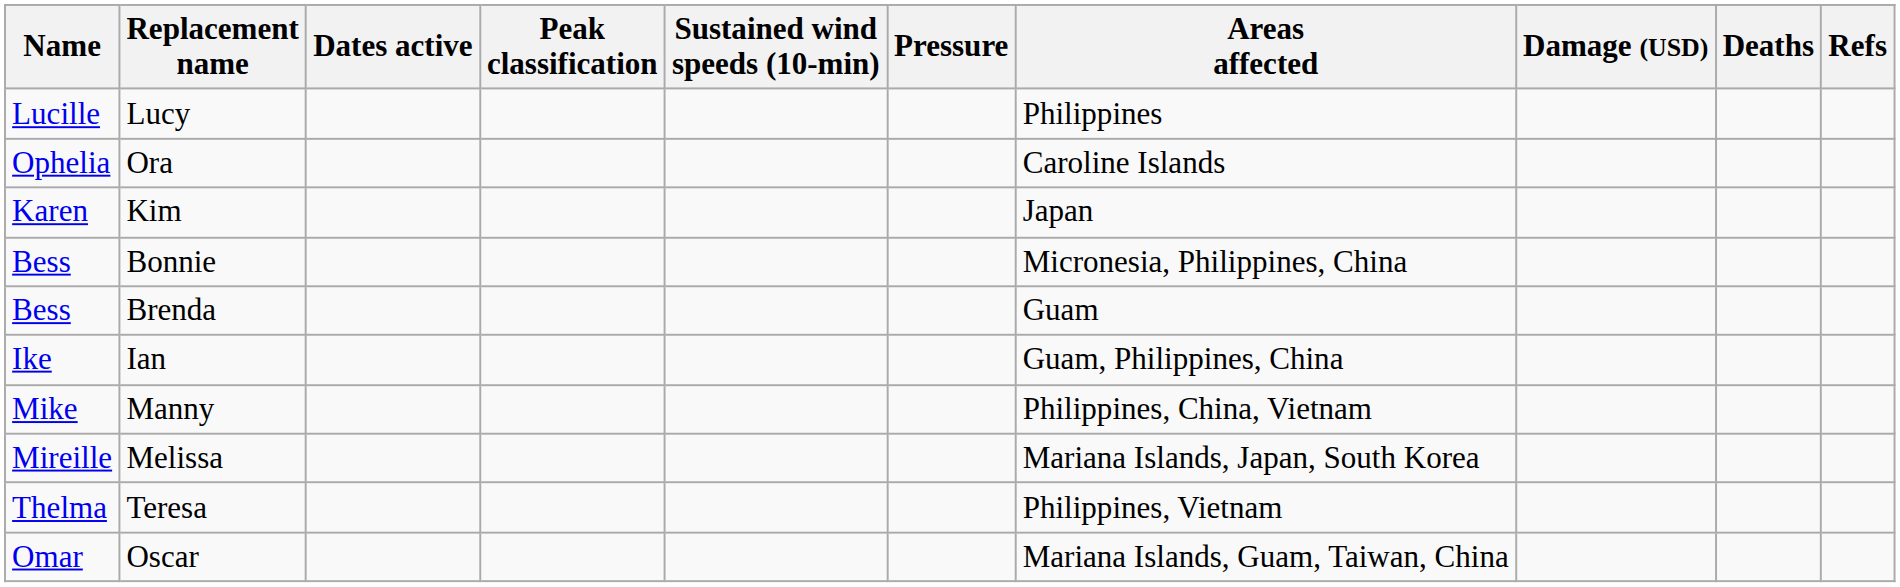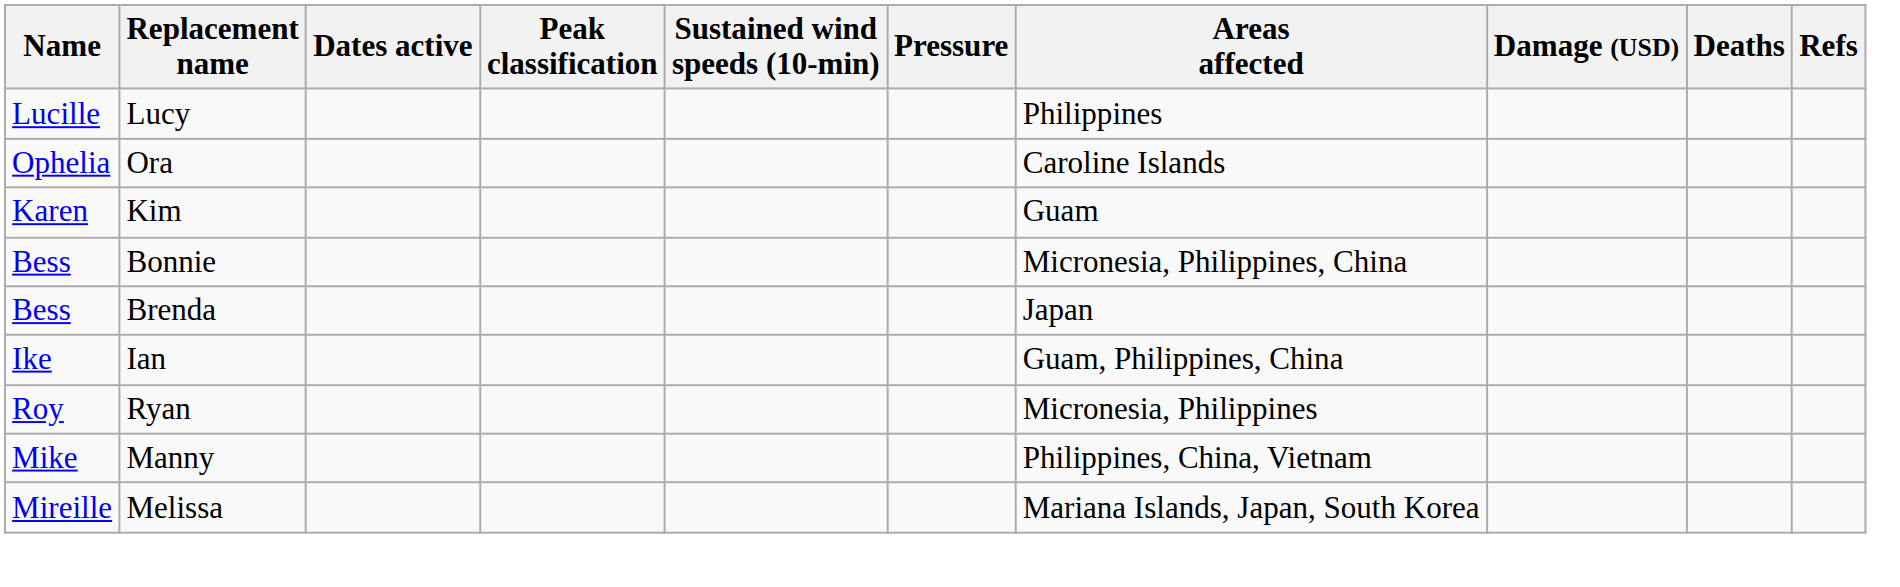Kim | Areas affected: Japan -> Guam
Brenda | Areas affected: Guam -> Japan
+ row: Roy | Ryan | Micronesia, Philippines
- row: Thelma | Teresa | Philippines, Vietnam
- row: Omar | Oscar | Mariana Islands, Guam, Taiwan, China
